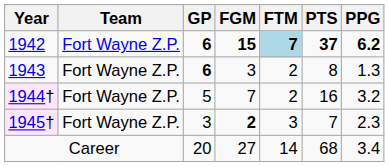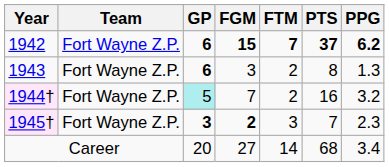1942 | FTM: lightblue background -> no background
1944† | GP: no background -> paleturquoise background
1945† | GP: normal -> bold
